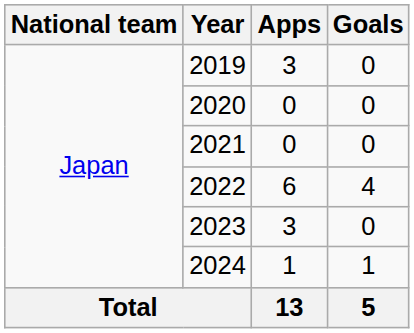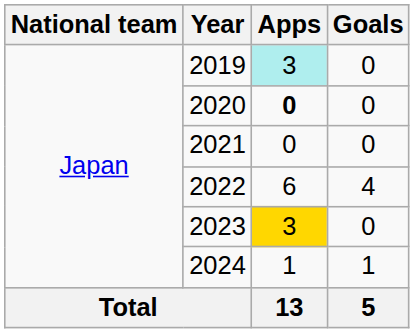2019 | Apps: no background -> paleturquoise background
2020 | Apps: normal -> bold
2023 | Apps: no background -> gold background
